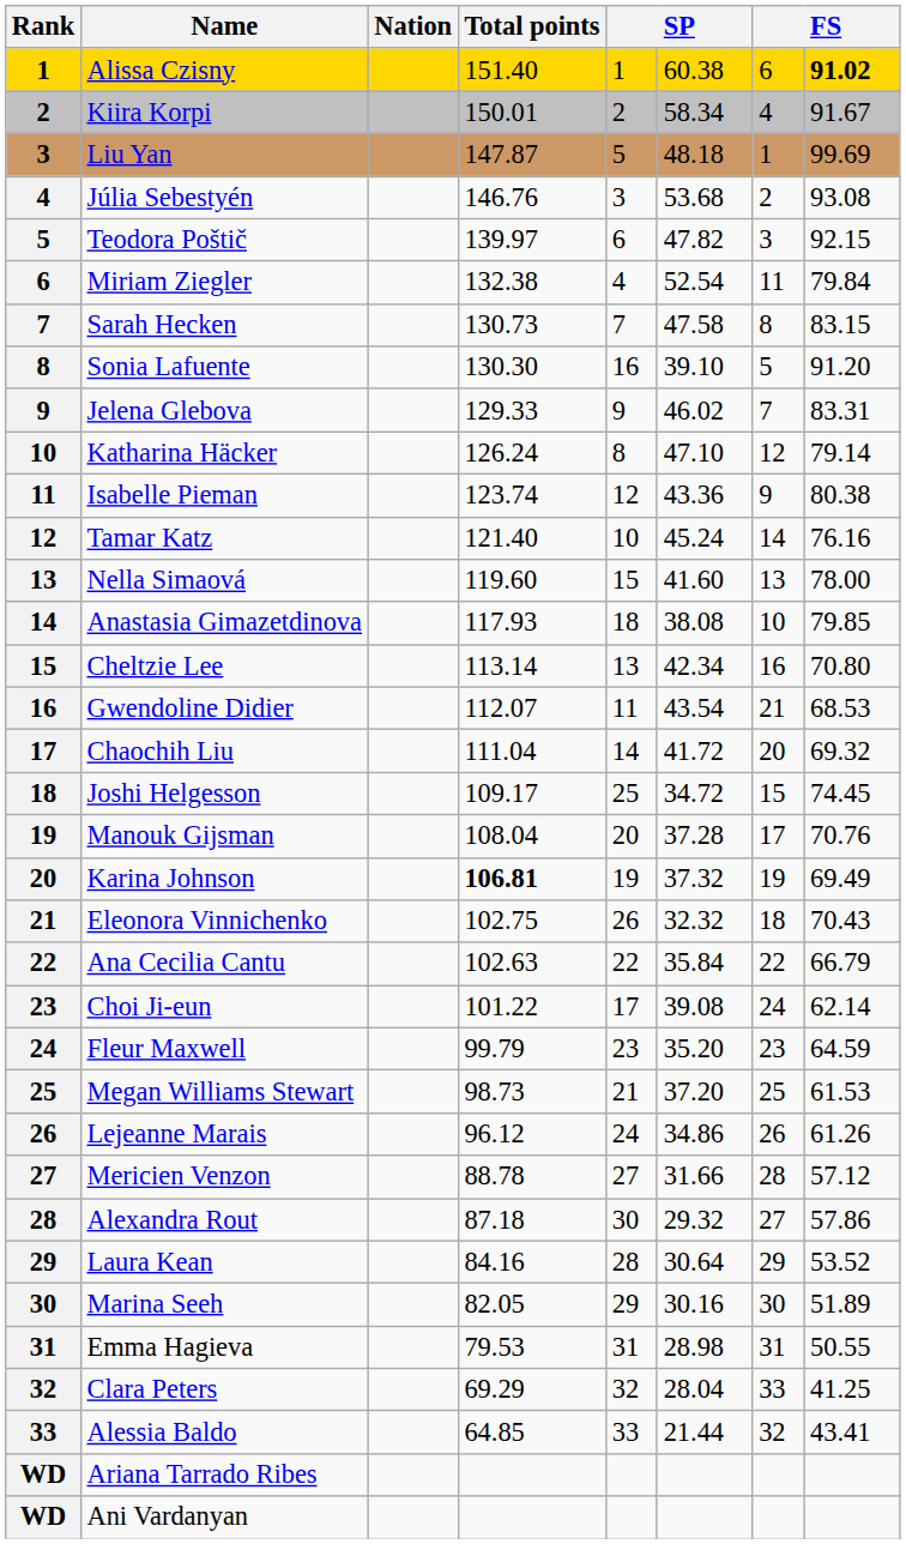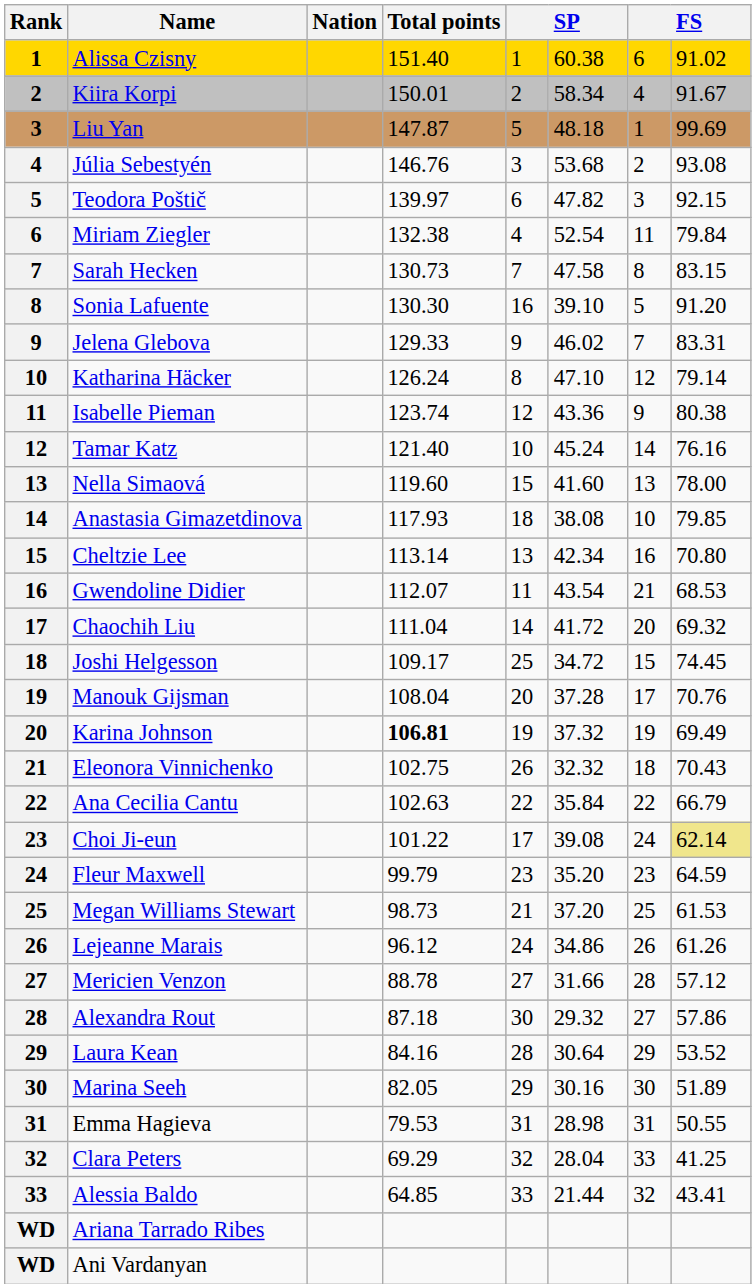Alissa Czisny | column 8: bold -> normal
Choi Ji-eun | column 8: no background -> khaki background
